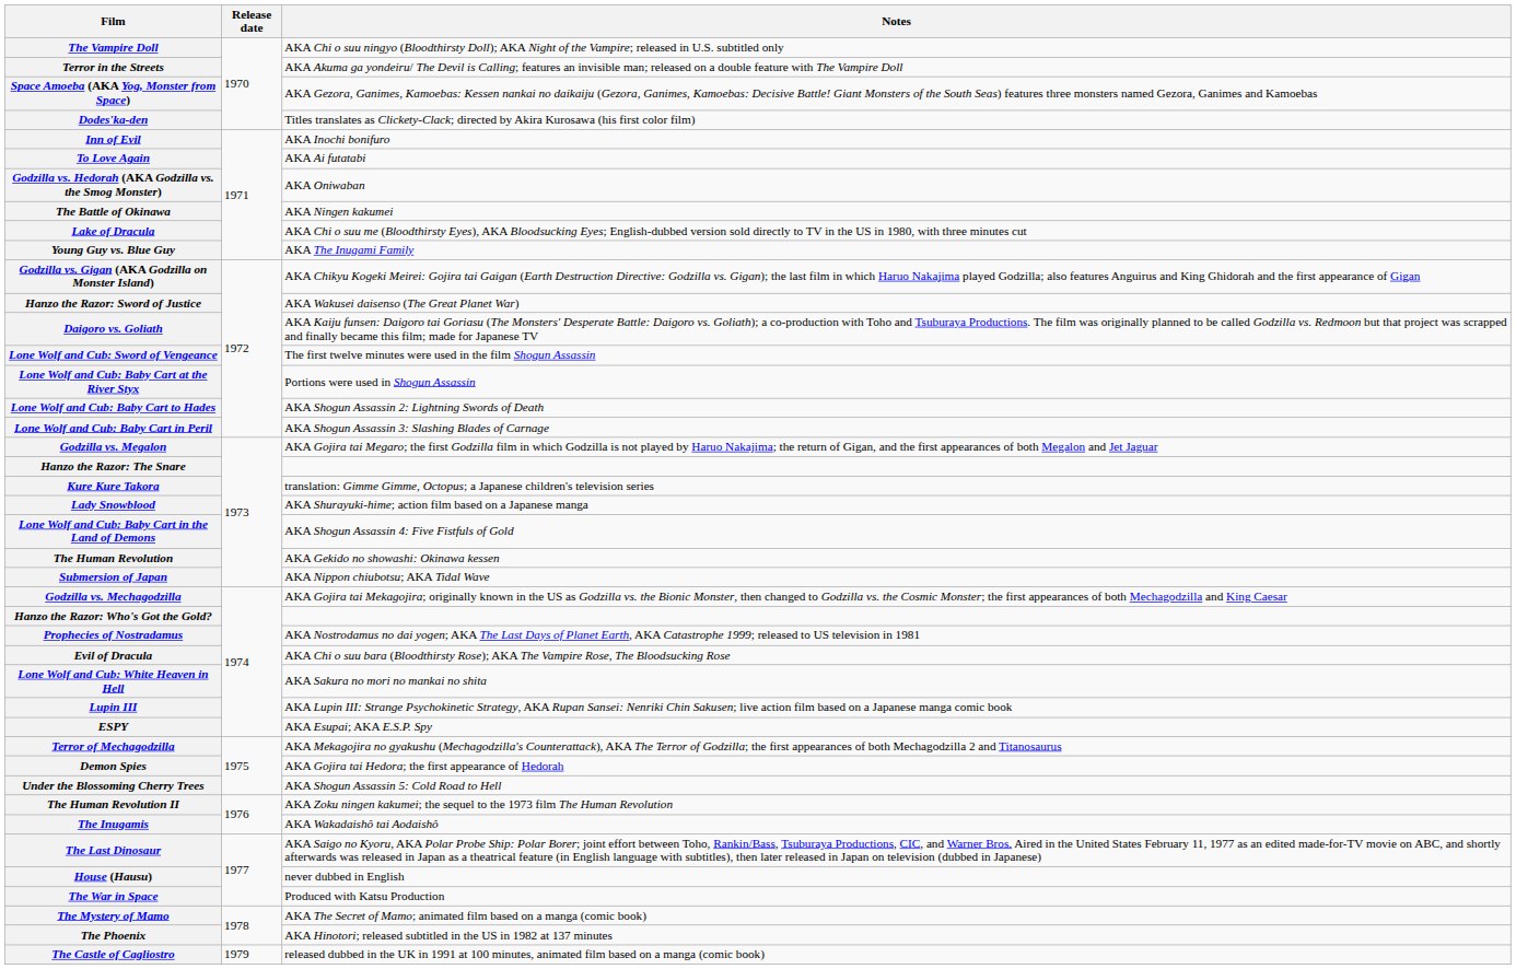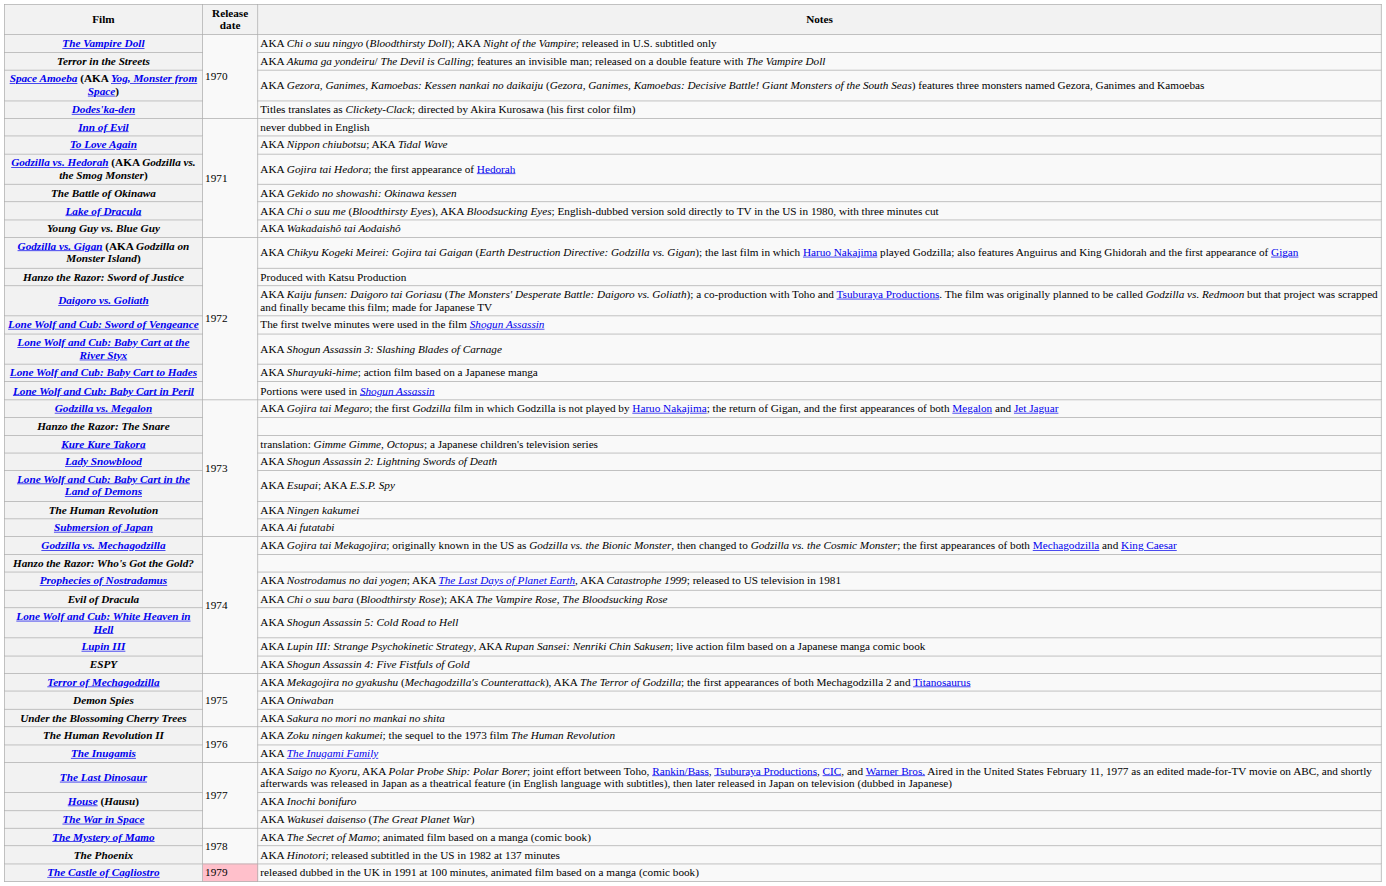Inn of Evil | Notes: AKA Inochi bonifuro -> never dubbed in English
To Love Again | Notes: AKA Ai futatabi -> AKA Nippon chiubotsu; AKA Tidal Wave
Godzilla vs. Hedorah (AKA Godzilla vs. the Smog Monster) | Notes: AKA Oniwaban -> AKA Gojira tai Hedora; the first appearance of Hedorah
The Battle of Okinawa | Notes: AKA Ningen kakumei -> AKA Gekido no showashi: Okinawa kessen
Young Guy vs. Blue Guy | Notes: AKA The Inugami Family -> AKA Wakadaishô tai Aodaishô
Hanzo the Razor: Sword of Justice | Notes: AKA Wakusei daisenso (The Great Planet War) -> Produced with Katsu Production
Lone Wolf and Cub: Baby Cart at the River Styx | Notes: Portions were used in Shogun Assassin -> AKA Shogun Assassin 3: Slashing Blades of Carnage
Lone Wolf and Cub: Baby Cart to Hades | Notes: AKA Shogun Assassin 2: Lightning Swords of Death -> AKA Shurayuki-hime; action film based on a Japanese manga
Lone Wolf and Cub: Baby Cart in Peril | Notes: AKA Shogun Assassin 3: Slashing Blades of Carnage -> Portions were used in Shogun Assassin
Lady Snowblood | Notes: AKA Shurayuki-hime; action film based on a Japanese manga -> AKA Shogun Assassin 2: Lightning Swords of Death
Lone Wolf and Cub: Baby Cart in the Land of Demons | Notes: AKA Shogun Assassin 4: Five Fistfuls of Gold -> AKA Esupai; AKA E.S.P. Spy
The Human Revolution | Notes: AKA Gekido no showashi: Okinawa kessen -> AKA Ningen kakumei
Submersion of Japan | Notes: AKA Nippon chiubotsu; AKA Tidal Wave -> AKA Ai futatabi
Lone Wolf and Cub: White Heaven in Hell | Notes: AKA Sakura no mori no mankai no shita -> AKA Shogun Assassin 5: Cold Road to Hell
ESPY | Notes: AKA Esupai; AKA E.S.P. Spy -> AKA Shogun Assassin 4: Five Fistfuls of Gold
Demon Spies | Notes: AKA Gojira tai Hedora; the first appearance of Hedorah -> AKA Oniwaban
Under the Blossoming Cherry Trees | Notes: AKA Shogun Assassin 5: Cold Road to Hell -> AKA Sakura no mori no mankai no shita
The Inugamis | Notes: AKA Wakadaishô tai Aodaishô -> AKA The Inugami Family
House (Hausu) | Notes: never dubbed in English -> AKA Inochi bonifuro
The War in Space | Notes: Produced with Katsu Production -> AKA Wakusei daisenso (The Great Planet War)
The Castle of Cagliostro | Release date: no background -> pink background
